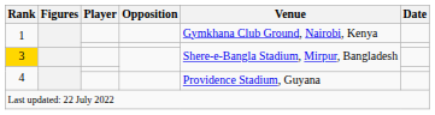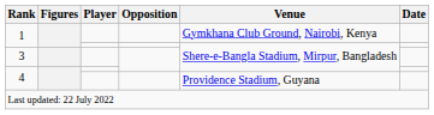3 | Rank: gold background -> no background
